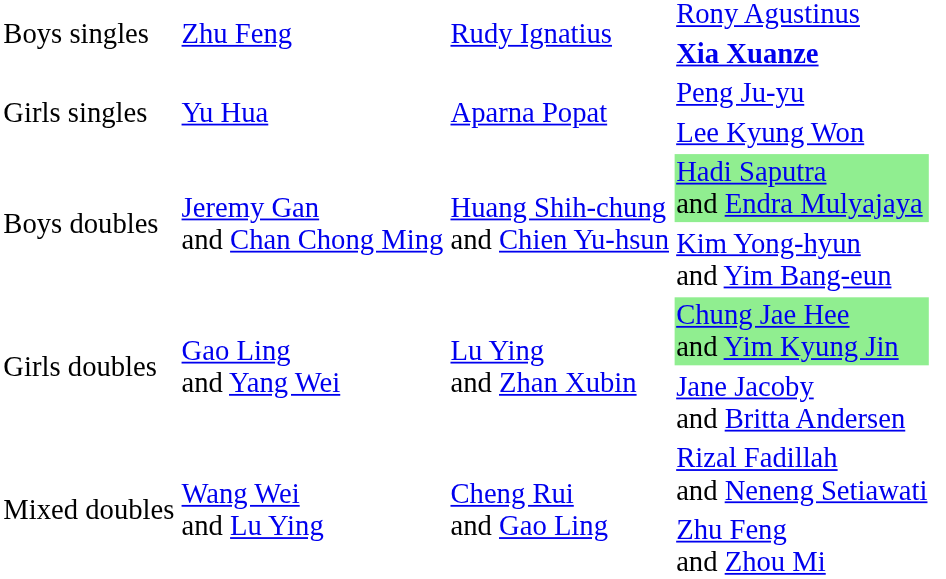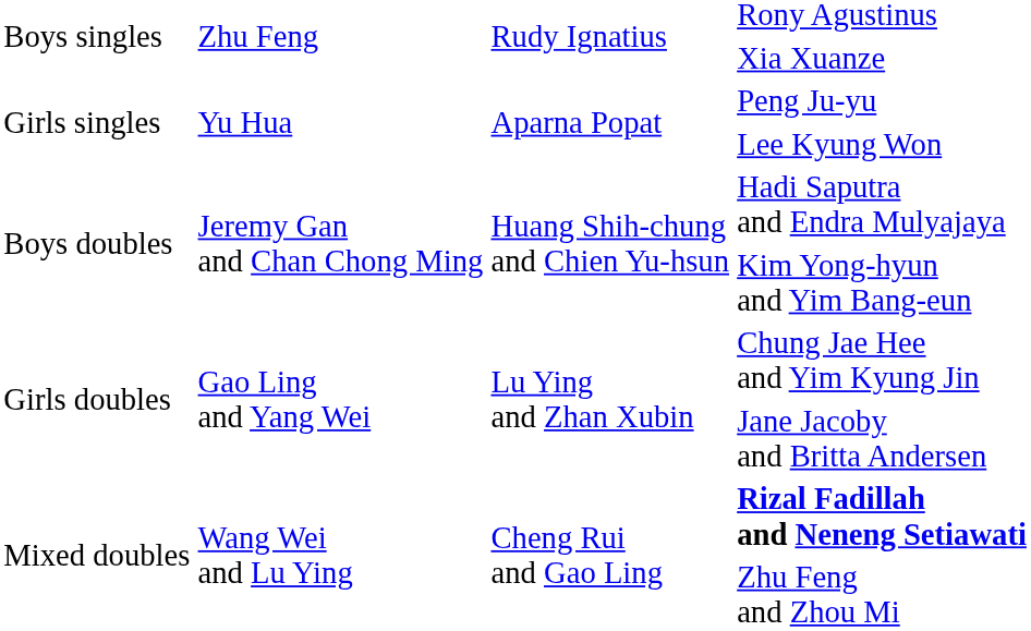Xia Xuanze | column 4: bold -> normal
Hadi Saputra and Endra Mulyajaya | column 4: lightgreen background -> no background
Chung Jae Hee and Yim Kyung Jin | column 4: lightgreen background -> no background
Rizal Fadillah and Neneng Setiawati | column 4: normal -> bold
